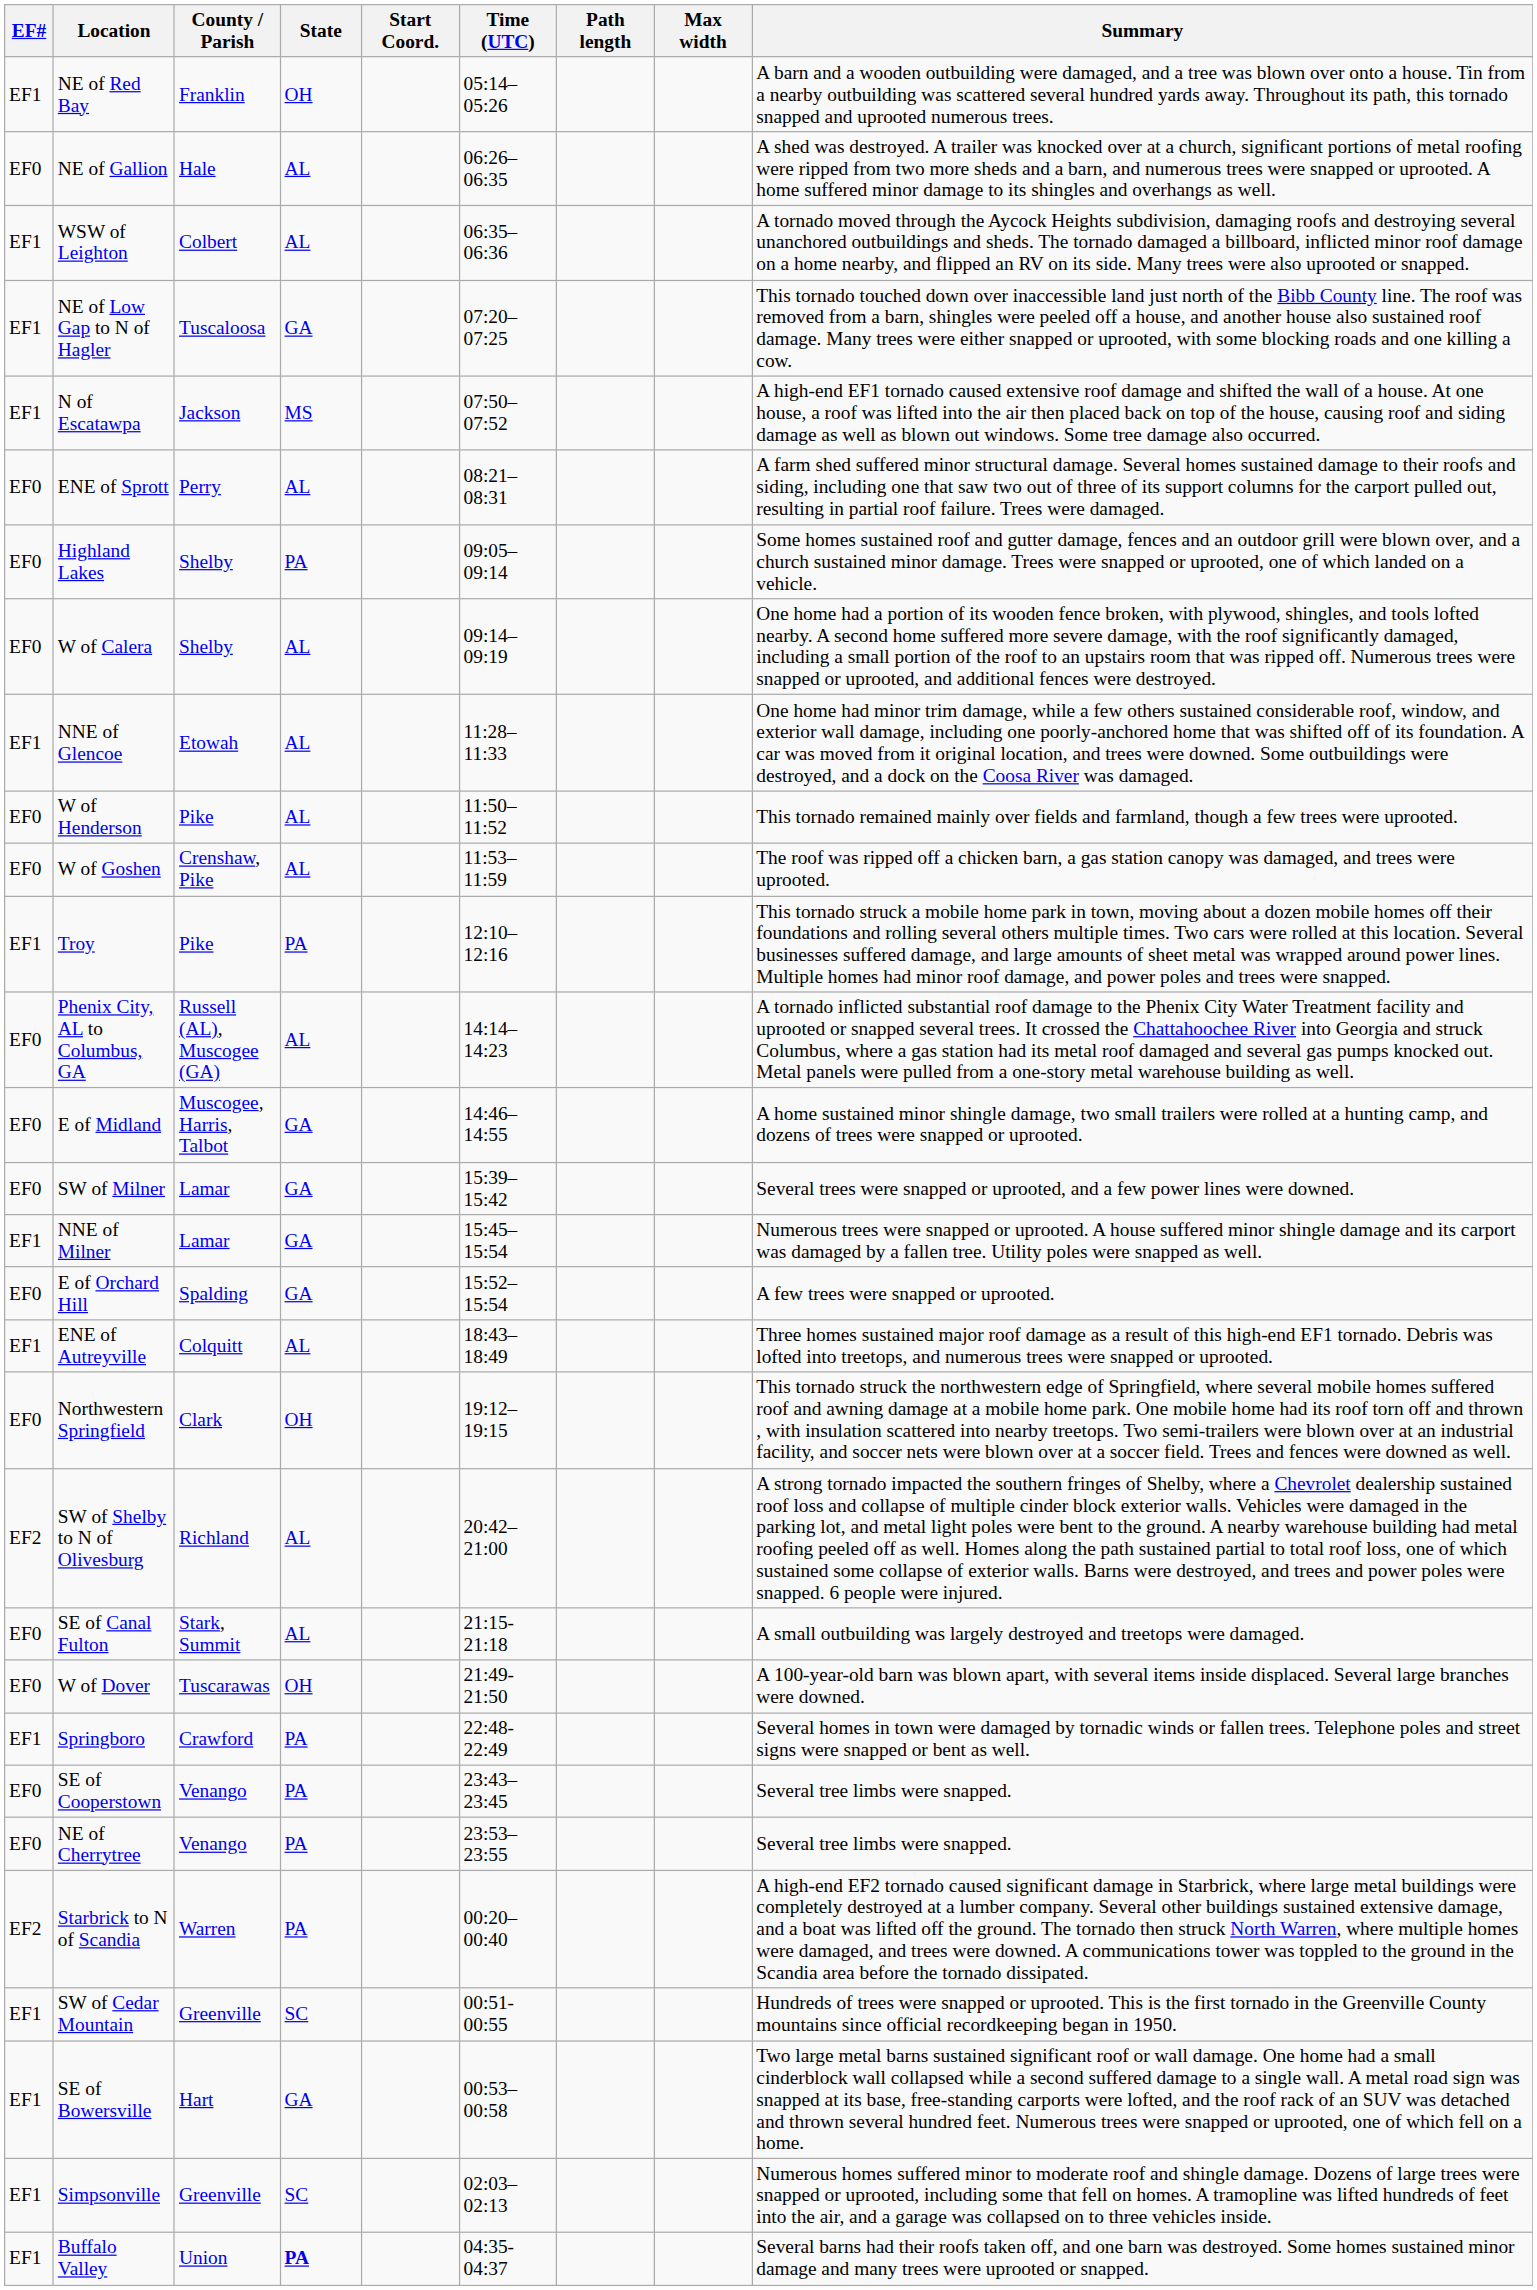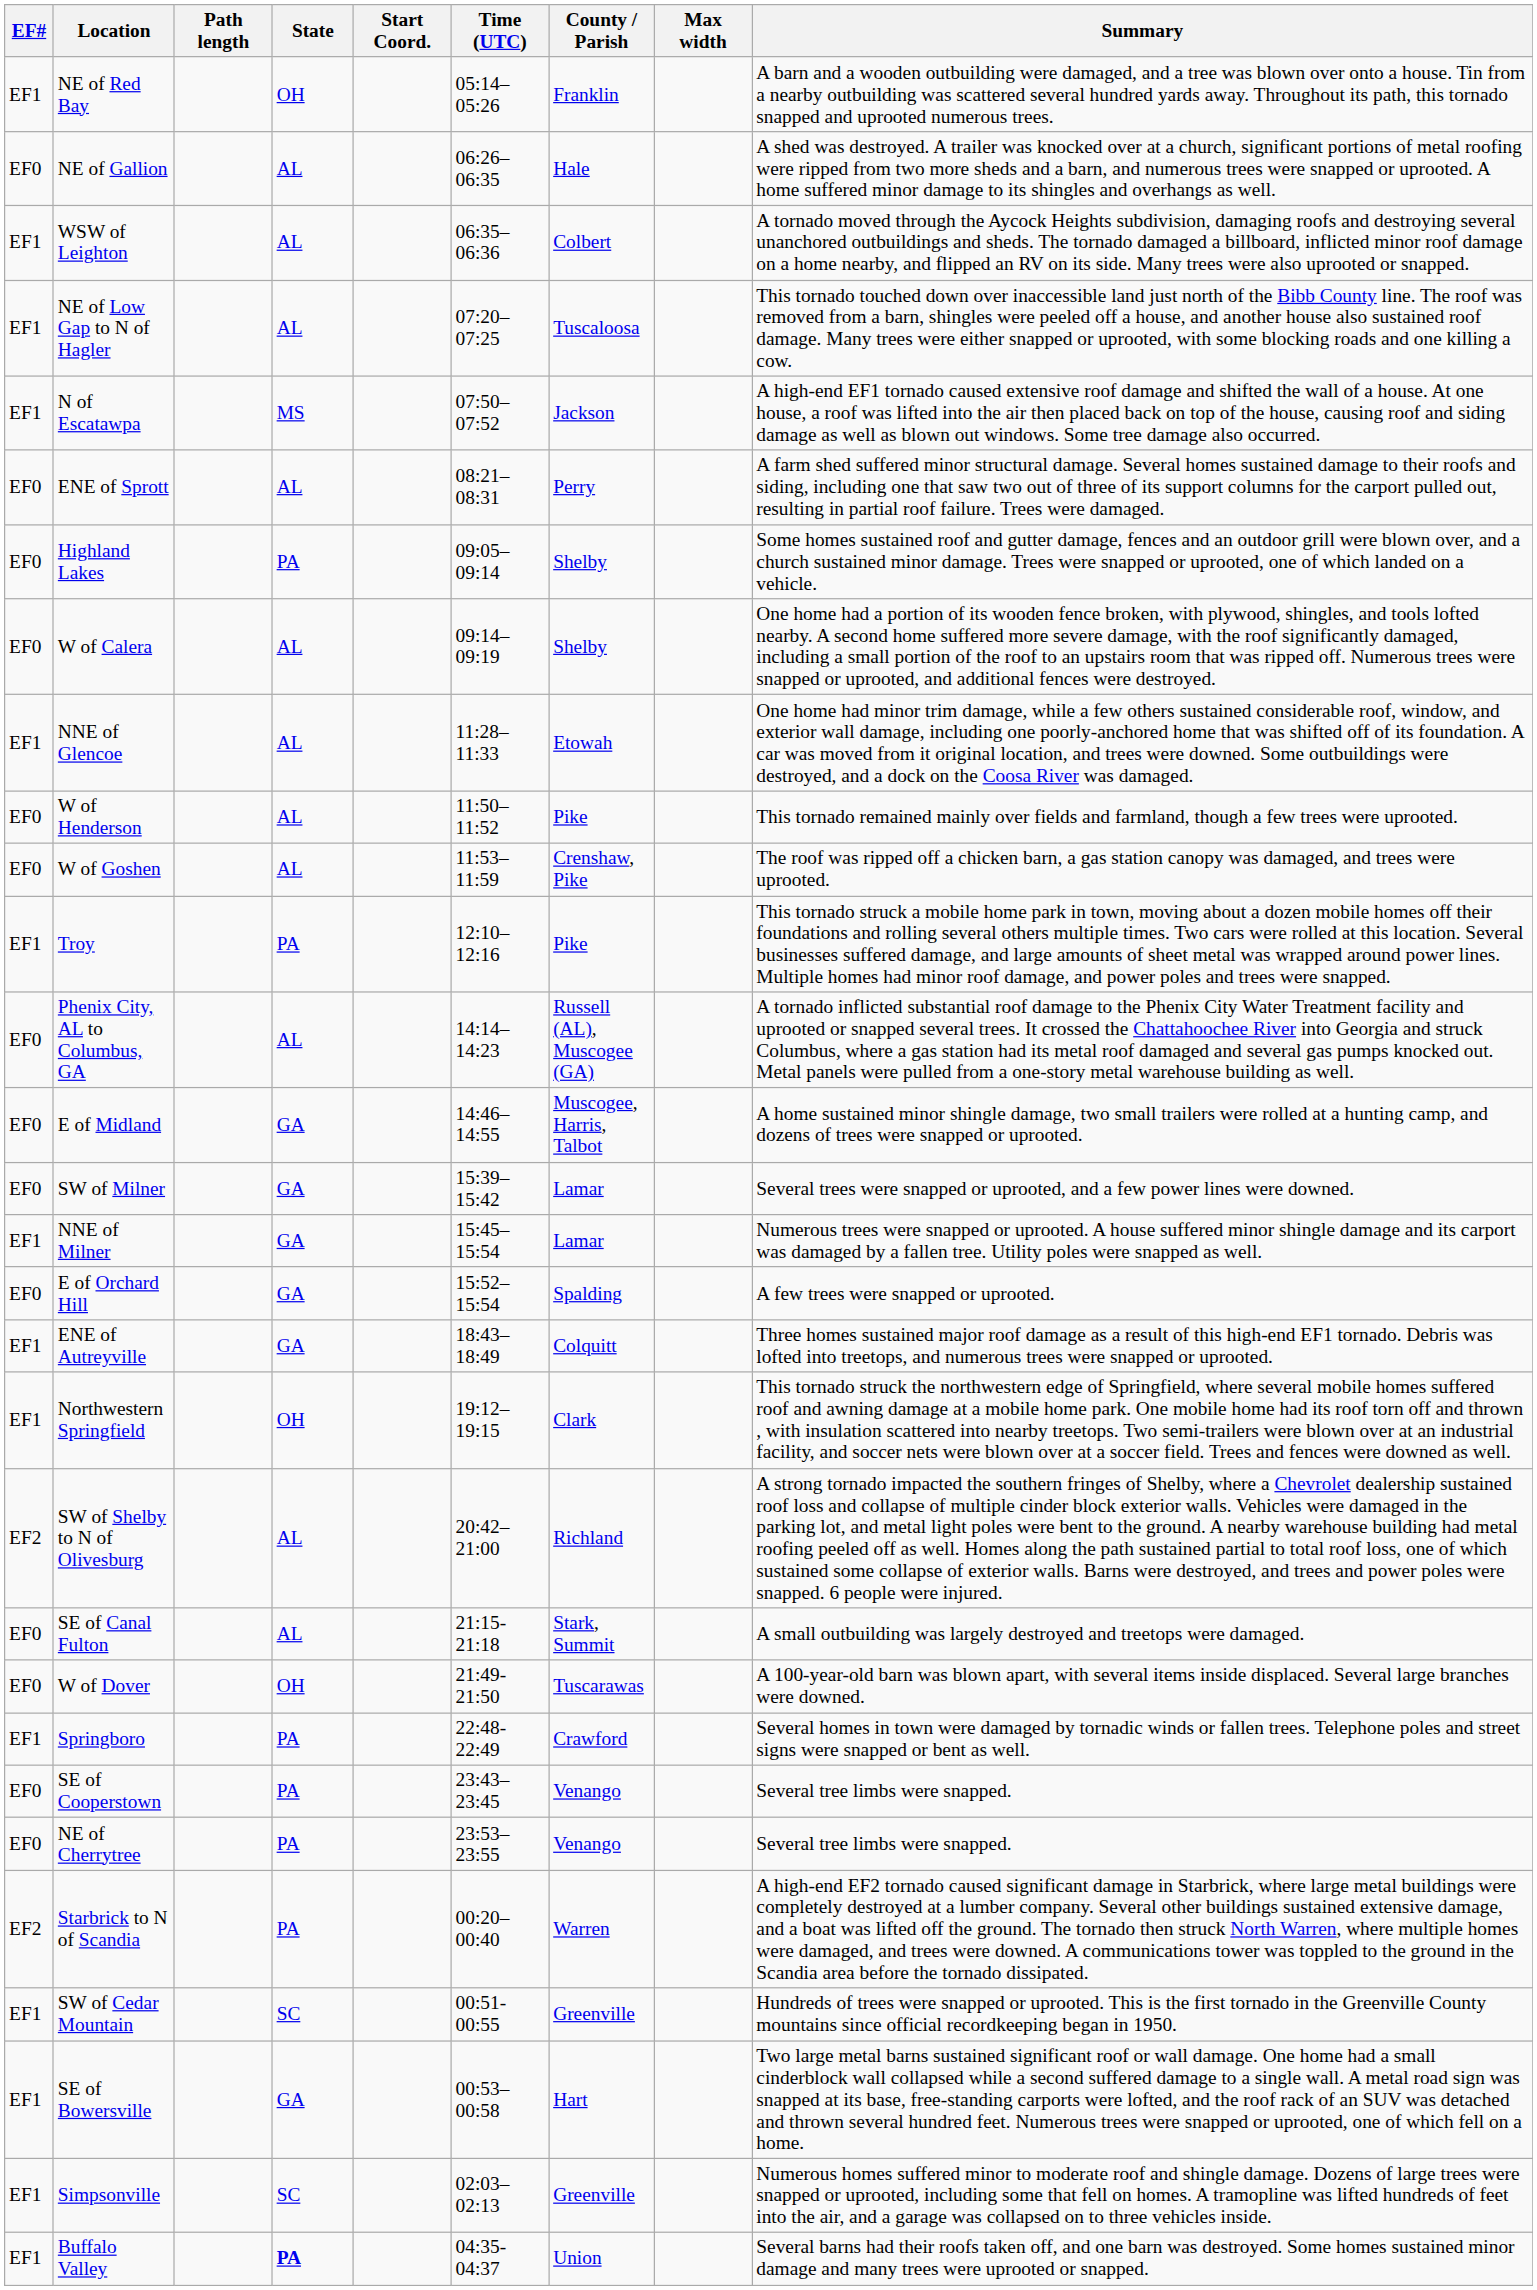columns swapped: County / Parish <-> Path length
NE of Low Gap to N of Hagler | State: GA -> AL
ENE of Autreyville | State: AL -> GA
Northwestern Springfield | EF#: EF0 -> EF1
